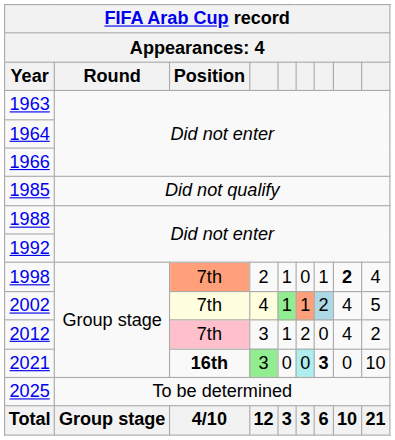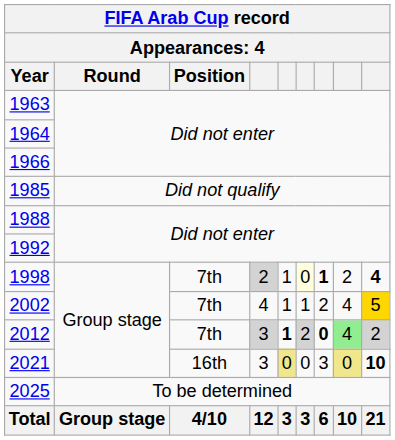1998 | Position: lightsalmon background -> no background
1998 | column 4: no background -> lightgrey background
1998 | column 6: no background -> lightyellow background
1998 | column 7: normal -> bold
1998 | column 8: bold -> normal
1998 | column 9: normal -> bold
2002 | Position: lightyellow background -> no background
2002 | column 4: lightyellow background -> no background
2002 | column 5: lightgreen background -> no background
2002 | column 6: lightsalmon background -> no background
2002 | column 7: lightblue background -> no background
2002 | column 9: no background -> gold background
2012 | Position: pink background -> no background
2012 | column 4: no background -> lightgrey background
2012 | column 5: normal -> bold
2012 | column 6: no background -> lightgrey background
2012 | column 7: normal -> bold
2012 | column 8: no background -> lightgreen background
2012 | column 9: no background -> lightgrey background
2021 | Position: bold -> normal
2021 | column 4: lightgreen background -> no background
2021 | column 5: no background -> khaki background
2021 | column 6: paleturquoise background -> no background
2021 | column 7: bold -> normal
2021 | column 8: no background -> khaki background
2021 | column 9: normal -> bold
